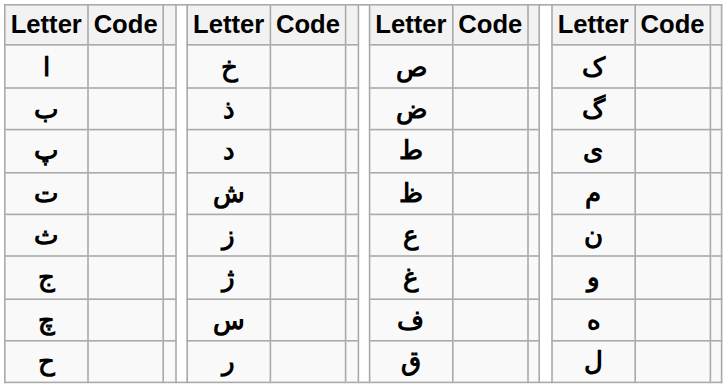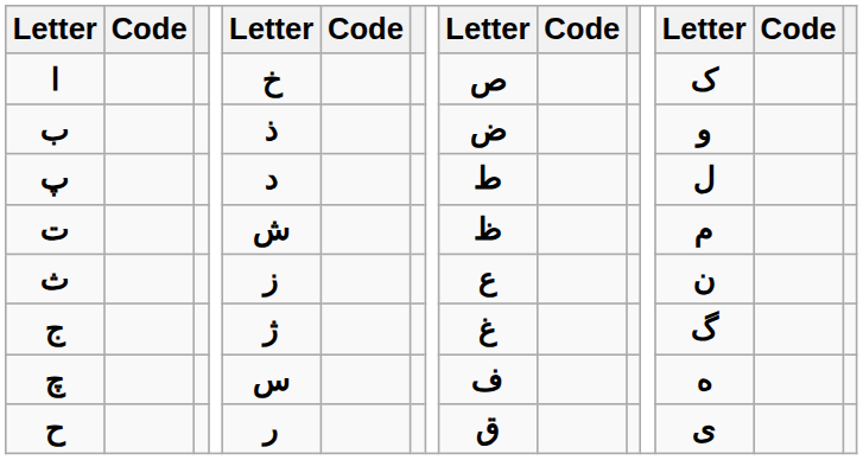ب | column 13: گ -> و
پ | column 13: ی -> ل
ج | column 13: و -> گ
ح | column 13: ل -> ی
